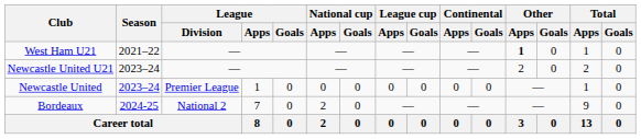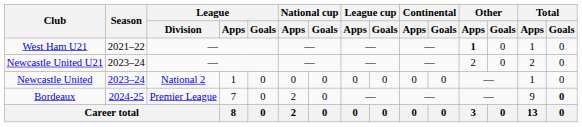Newcastle United | League / Division: Premier League -> National 2
Bordeaux | League / Division: National 2 -> Premier League
Bordeaux | Total / Goals: normal -> bold
